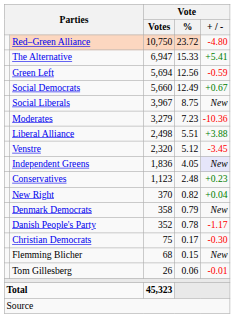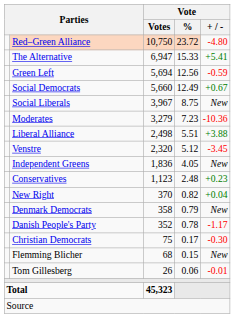Independent Greens | Vote / + / -: lavender background -> no background
